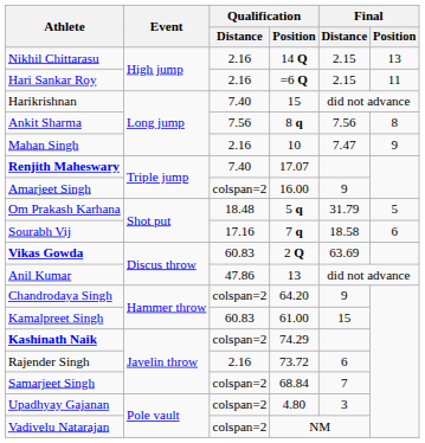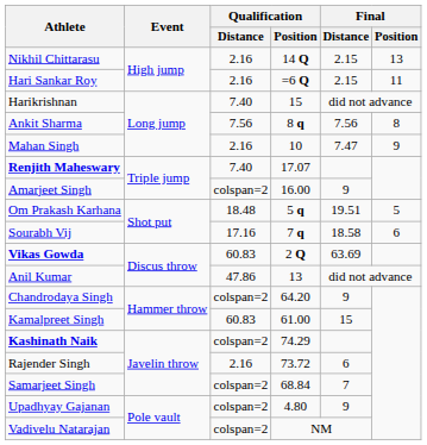Om Prakash Karhana | Final / Distance: 31.79 -> 19.51
Upadhyay Gajanan | Final / Distance: 3 -> 9
